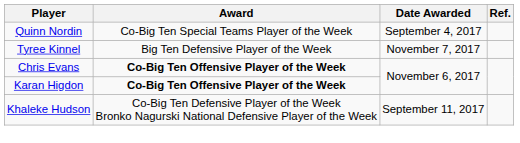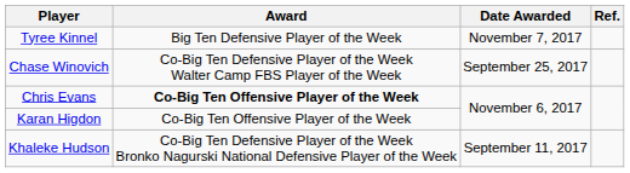- row: Quinn Nordin | Co-Big Ten Special Teams Player of the Week | September 4, 2017
+ row: Chase Winovich | Co-Big Ten Defensive Player of the Week Walter Camp FBS Player of the Week | September 25, 2017
Karan Higdon | Award: bold -> normal
